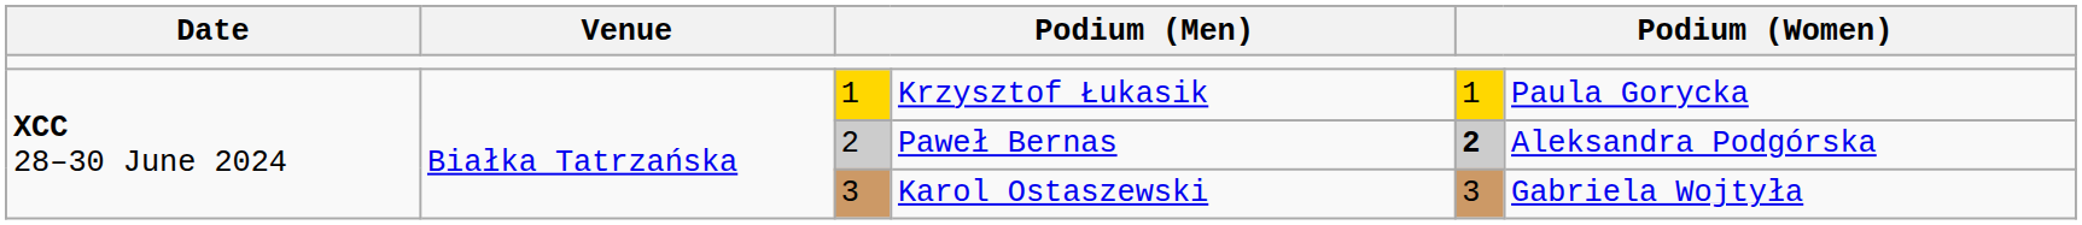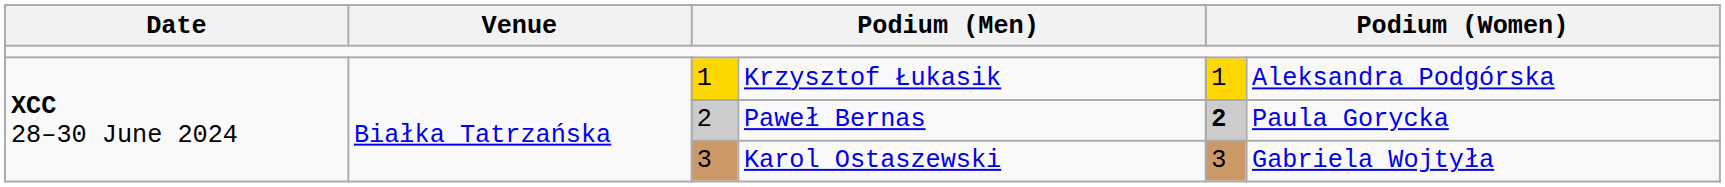Krzysztof Łukasik | column 6: Paula Gorycka -> Aleksandra Podgórska
Paweł Bernas | column 6: Aleksandra Podgórska -> Paula Gorycka
